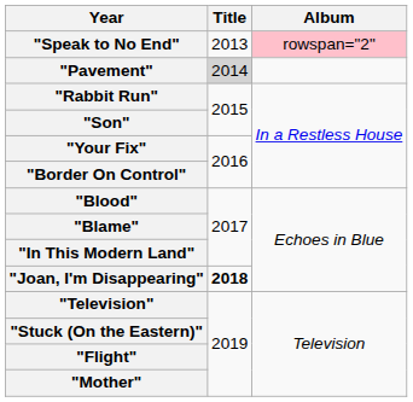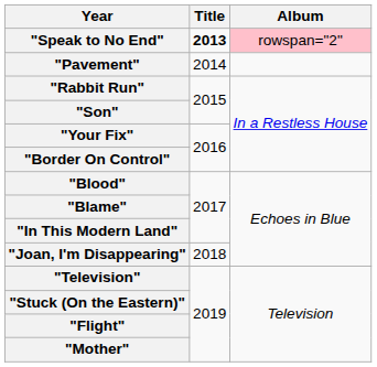"Speak to No End" | Title: normal -> bold
"Pavement" | Title: lightgrey background -> no background
"Joan, I'm Disappearing" | Title: bold -> normal
